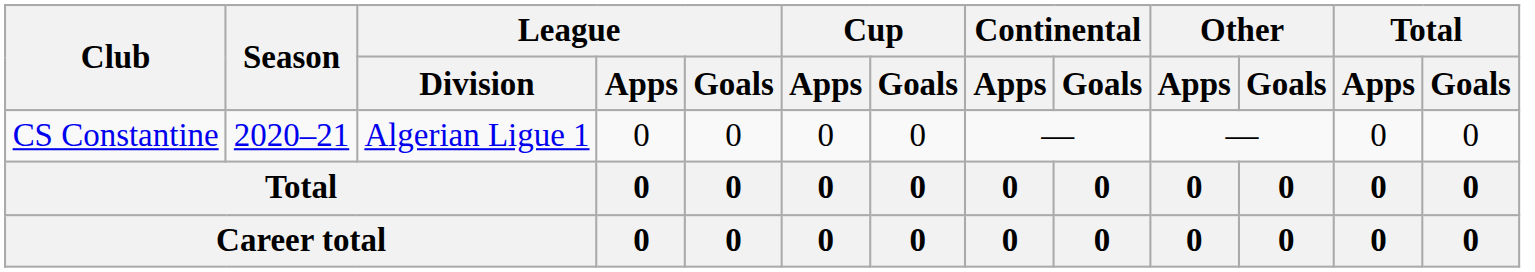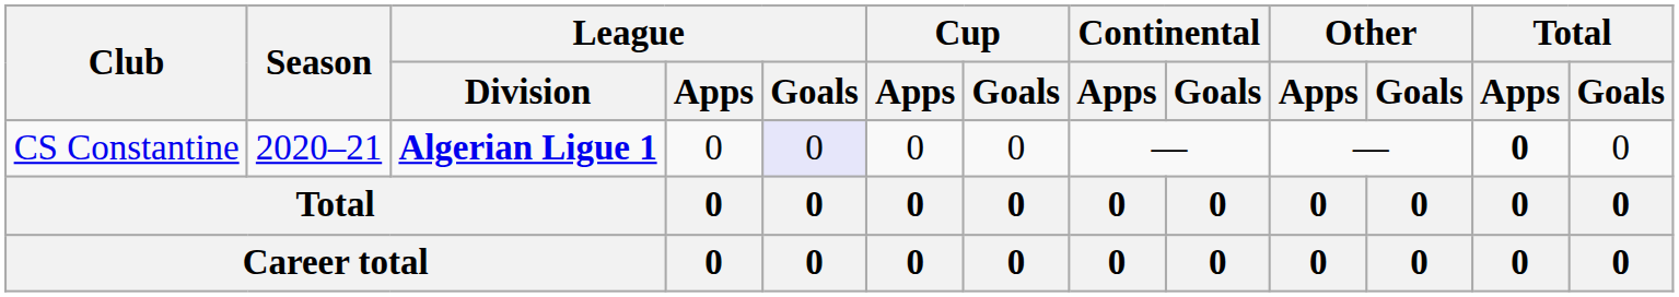CS Constantine | League / Division: normal -> bold
CS Constantine | League / Goals: no background -> lavender background
CS Constantine | Total / Apps: normal -> bold
